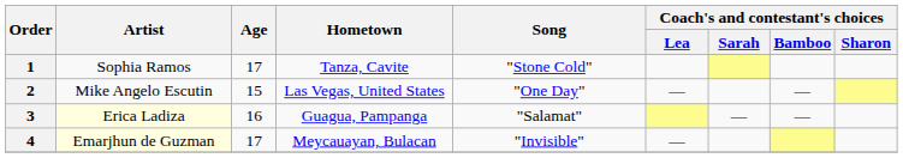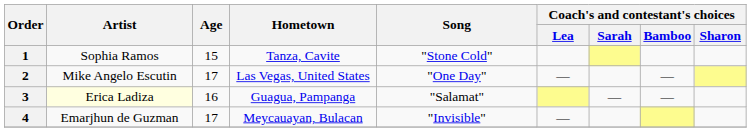1 | Age: 17 -> 15
2 | Age: 15 -> 17
4 | Artist: lightyellow background -> no background
